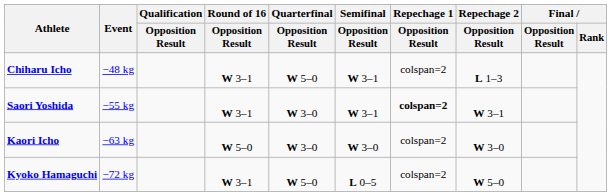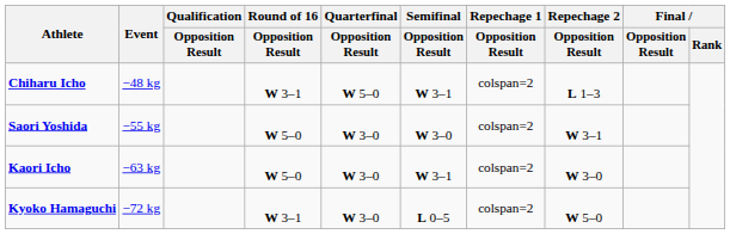Saori Yoshida | Round of 16 / Opposition Result: W 3–1 -> W 5–0
Saori Yoshida | Semifinal / Opposition Result: W 3–1 -> W 3–0
Saori Yoshida | Repechage 1 / Opposition Result: bold -> normal
Kaori Icho | Semifinal / Opposition Result: W 3–0 -> W 3–1
Kyoko Hamaguchi | Quarterfinal / Opposition Result: W 5–0 -> W 3–0
